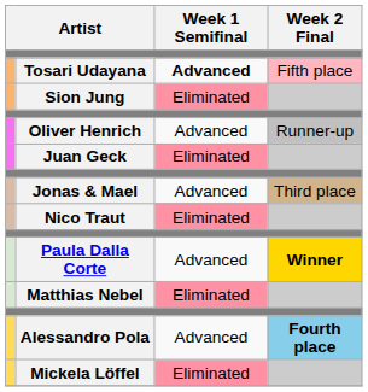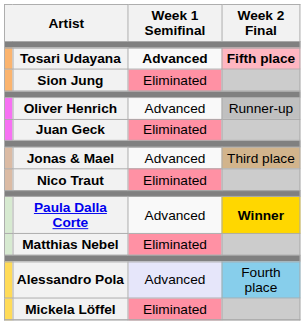Tosari Udayana | Week 2 Final: normal -> bold
Alessandro Pola | Week 1 Semifinal: no background -> lavender background
Alessandro Pola | Week 2 Final: bold -> normal
